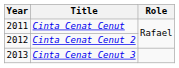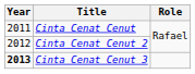Cinta Cenat Cenut 3 | Year: normal -> bold
